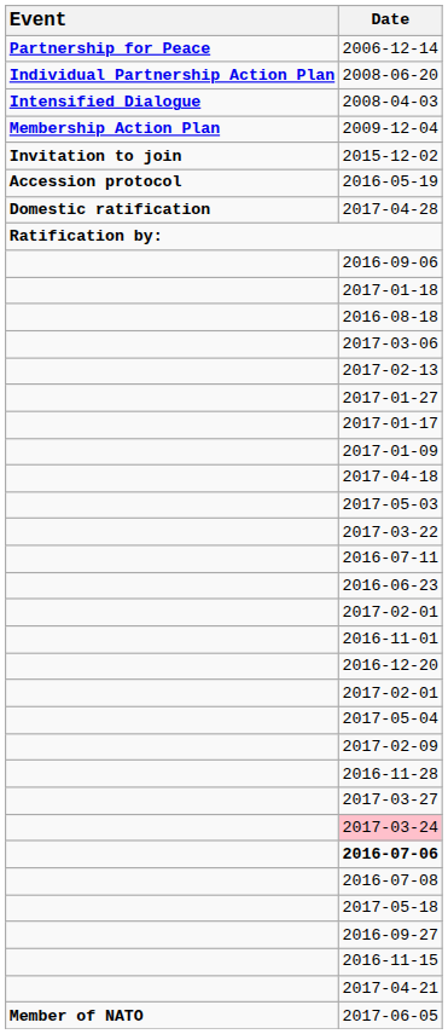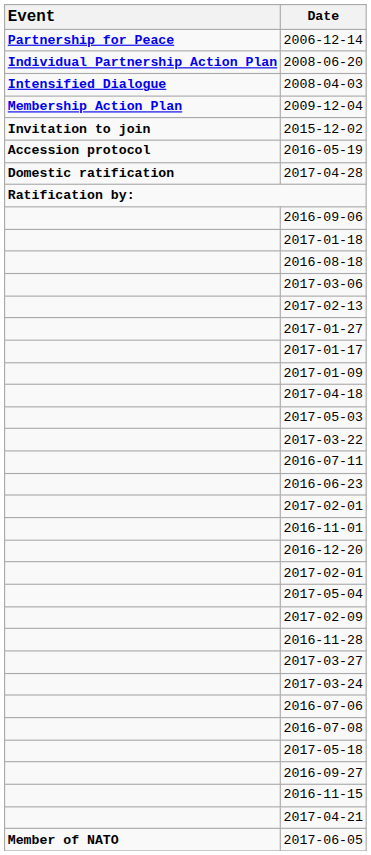2017-03-24 | Date: pink background -> no background
2016-07-06 | Date: bold -> normal
